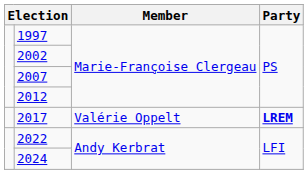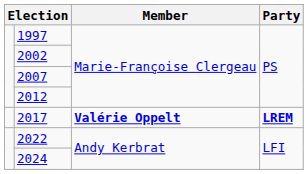2017 | Member: normal -> bold
